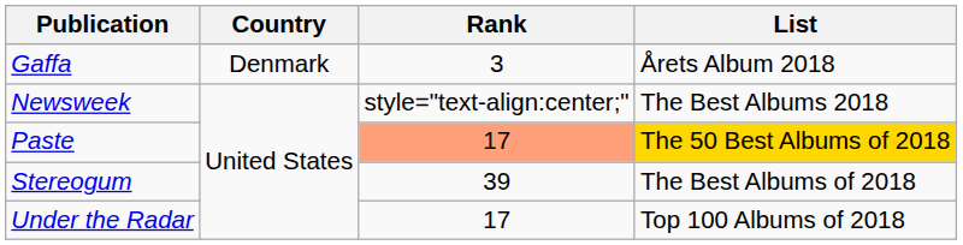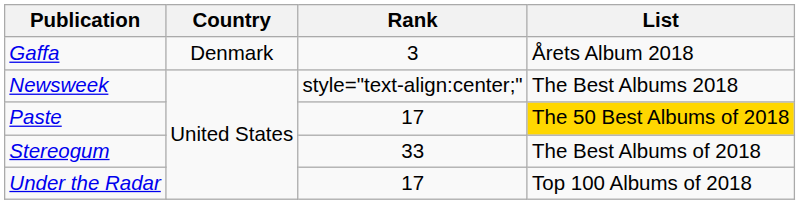Paste | Rank: lightsalmon background -> no background
Stereogum | Rank: 39 -> 33
